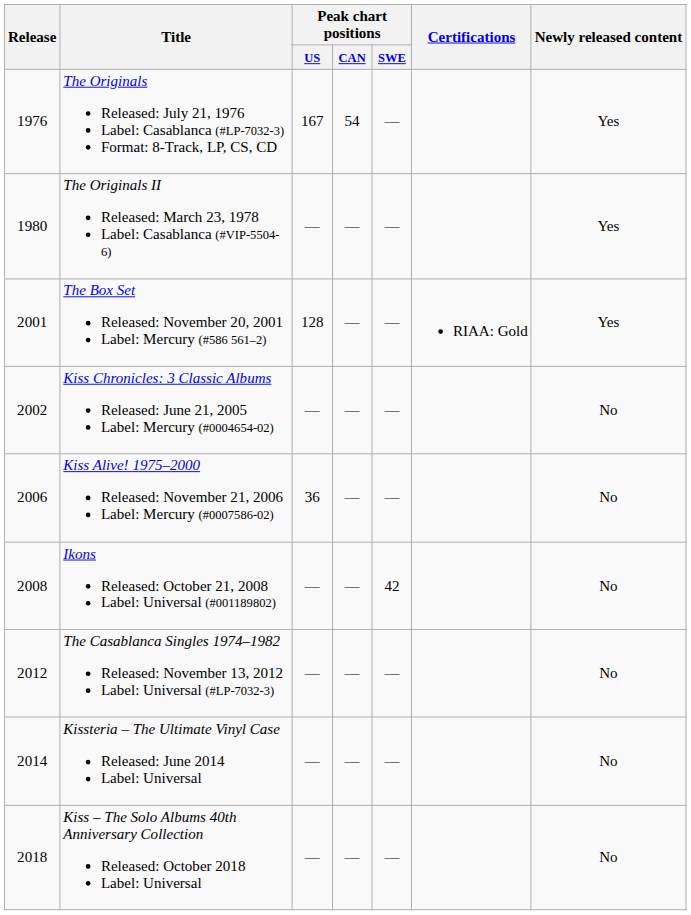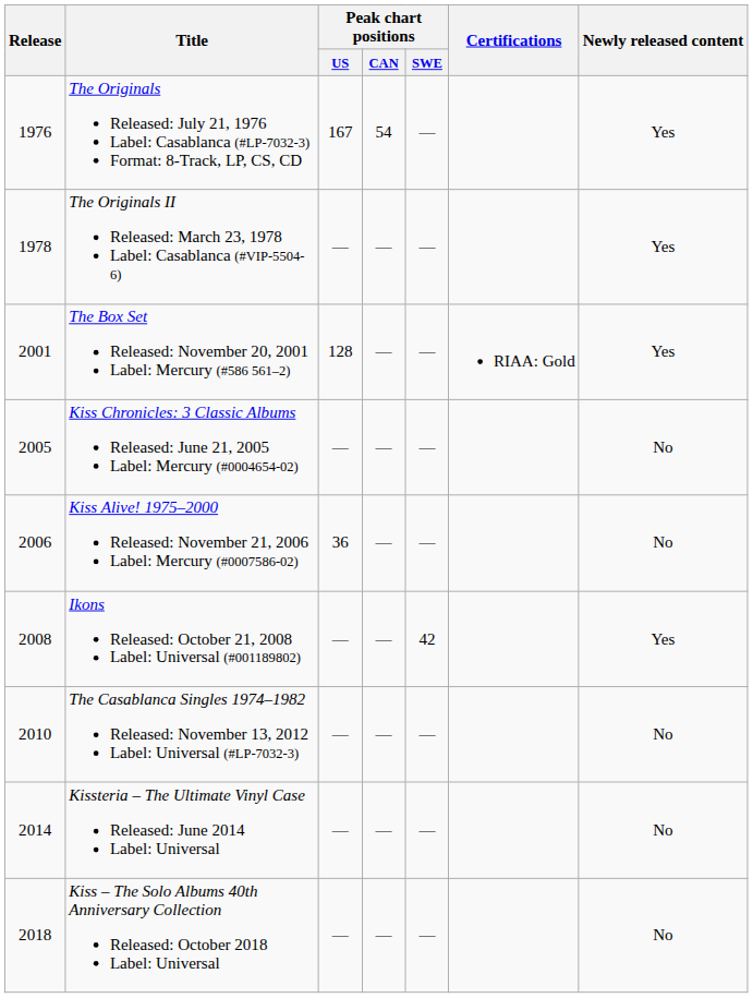row 4 | Release: 1980 -> 1978
row 6 | Release: 2002 -> 2005
row 8 | Newly released content: No -> Yes
row 9 | Release: 2012 -> 2010
